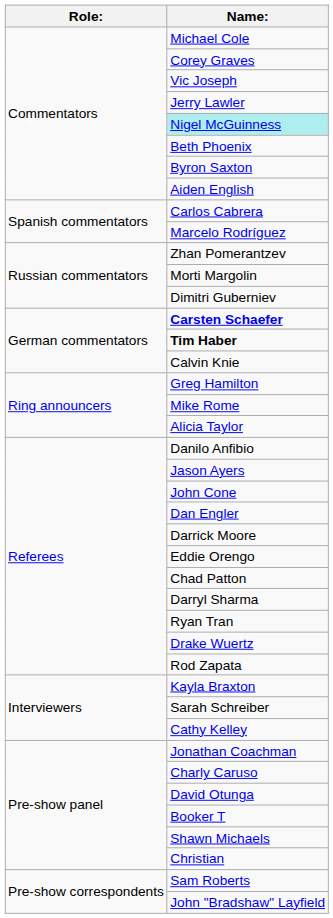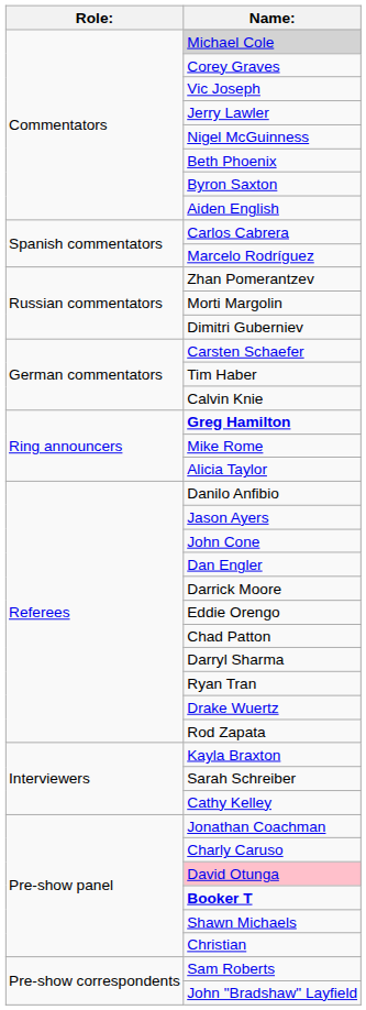Michael Cole | Name:: no background -> lightgrey background
Nigel McGuinness | Name:: paleturquoise background -> no background
Carsten Schaefer | Name:: bold -> normal
Tim Haber | Name:: bold -> normal
Greg Hamilton | Name:: normal -> bold
David Otunga | Name:: no background -> pink background
Booker T | Name:: normal -> bold
